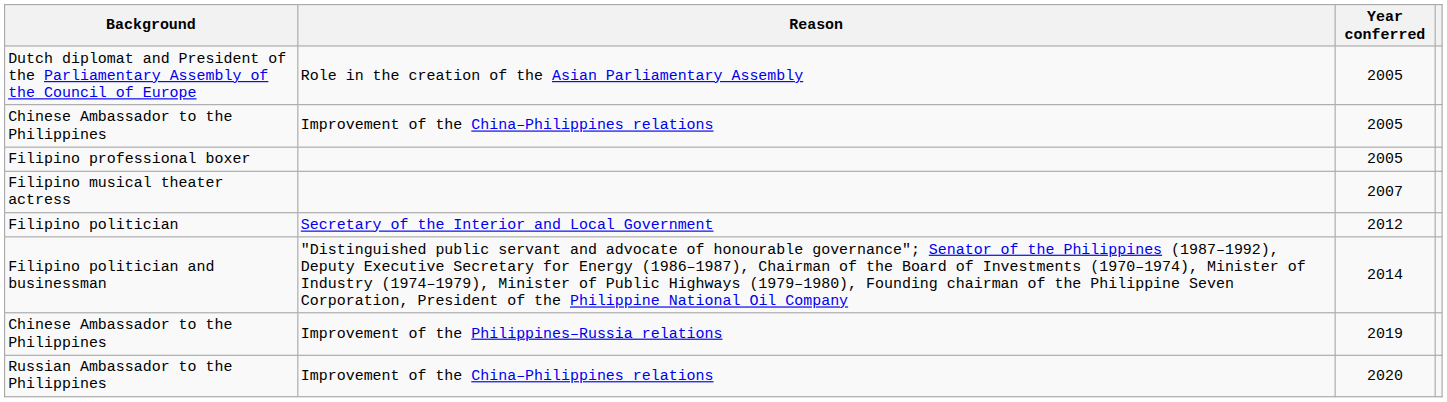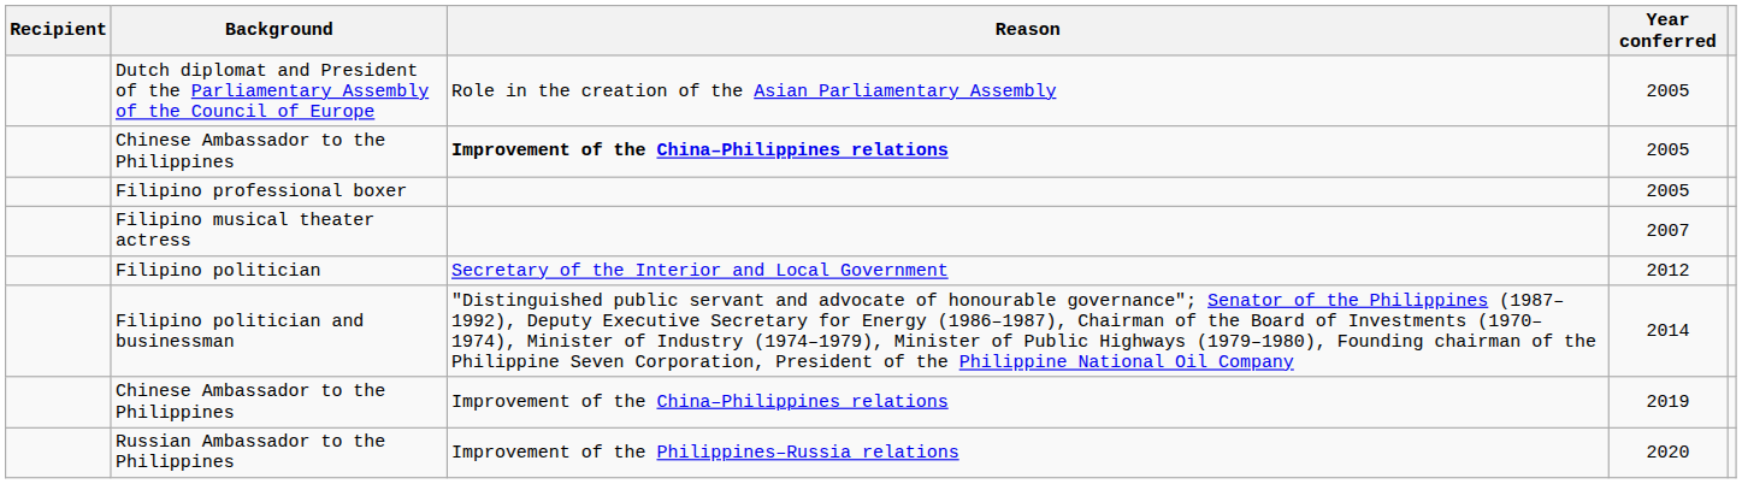+ column: Recipient
Chinese Ambassador to the Philippines / 2005 | Reason: normal -> bold
Chinese Ambassador to the Philippines / 2019 | Reason: Improvement of the Philippines–Russia relations -> Improvement of the China–Philippines relations
Russian Ambassador to the Philippines | Reason: Improvement of the China–Philippines relations -> Improvement of the Philippines–Russia relations
